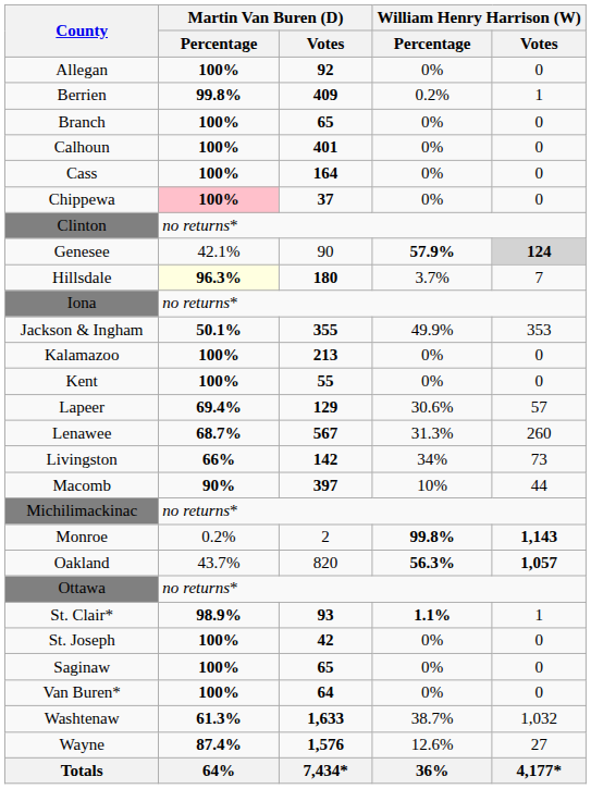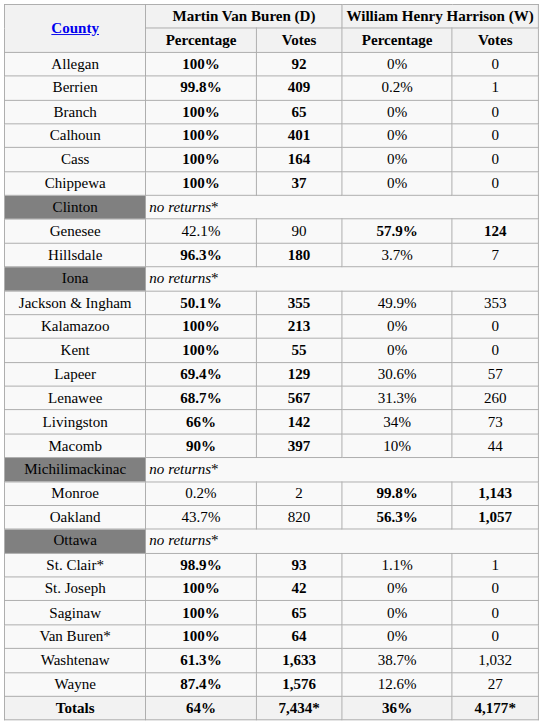Chippewa | Martin Van Buren (D) / Percentage: pink background -> no background
Genesee | William Henry Harrison (W) / Votes: lightgrey background -> no background
Hillsdale | Martin Van Buren (D) / Percentage: lightyellow background -> no background
St. Clair* | William Henry Harrison (W) / Percentage: bold -> normal
